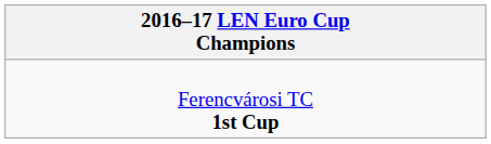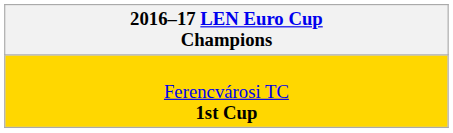row 2 | column 1: no background -> gold background
